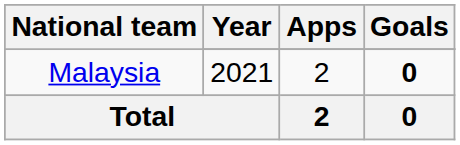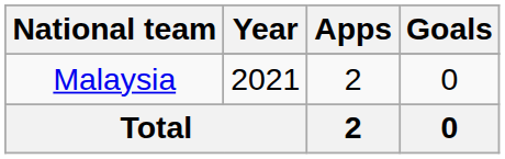2021 | Goals: bold -> normal
